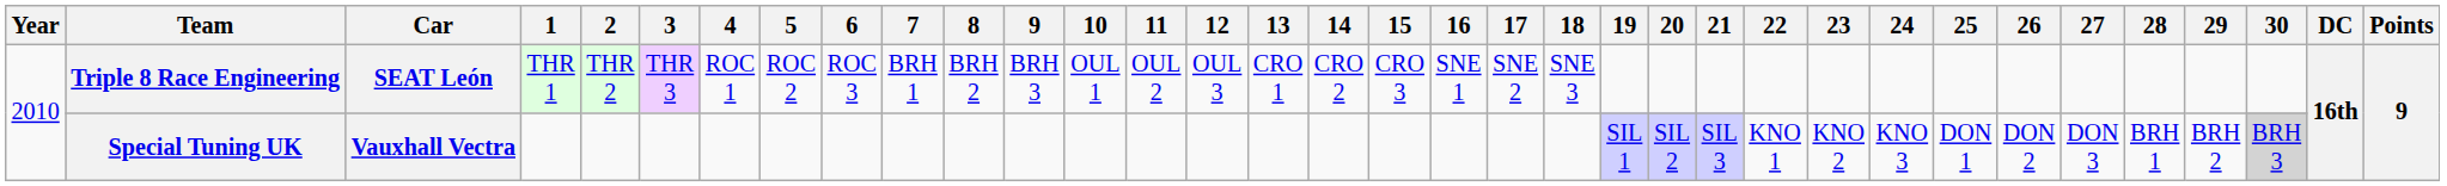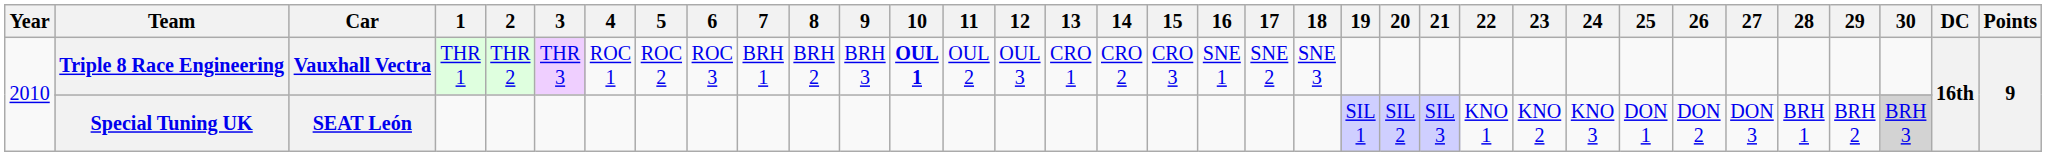Triple 8 Race Engineering | Car: SEAT León -> Vauxhall Vectra
Triple 8 Race Engineering | 10: normal -> bold
Special Tuning UK | Car: Vauxhall Vectra -> SEAT León
